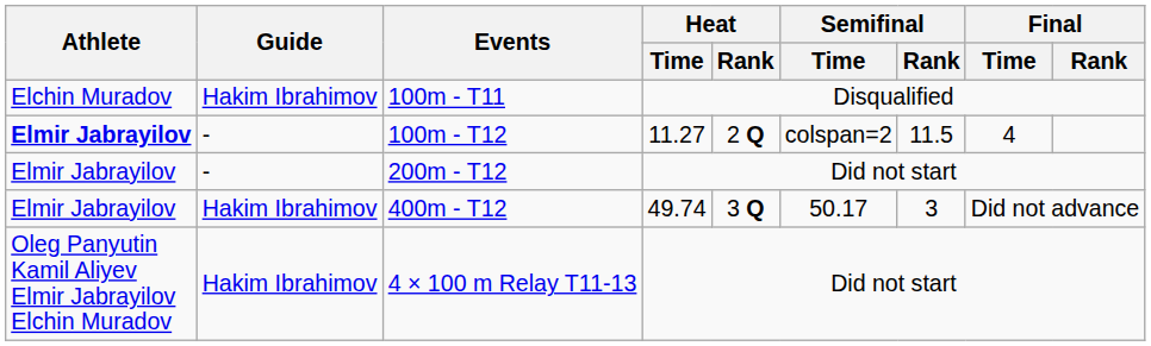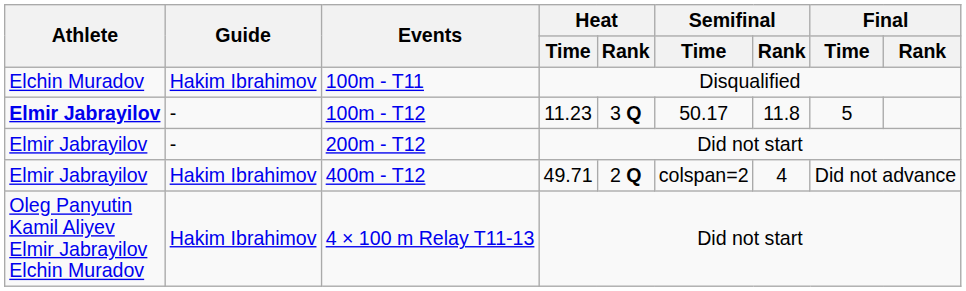100m - T12 | Heat / Time: 11.27 -> 11.23
100m - T12 | Heat / Rank: 2 Q -> 3 Q
100m - T12 | Semifinal / Time: colspan=2 -> 50.17
100m - T12 | Semifinal / Rank: 11.5 -> 11.8
100m - T12 | Final / Time: 4 -> 5
400m - T12 | Heat / Time: 49.74 -> 49.71
400m - T12 | Heat / Rank: 3 Q -> 2 Q
400m - T12 | Semifinal / Time: 50.17 -> colspan=2
400m - T12 | Semifinal / Rank: 3 -> 4
